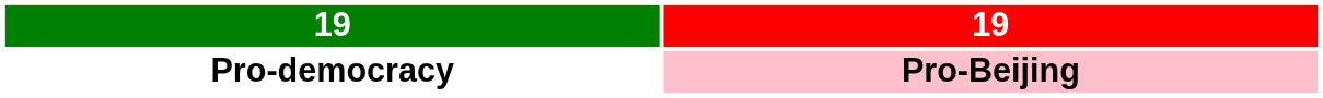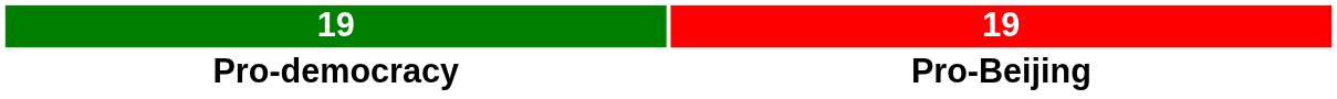Pro-democracy | column 2: pink background -> no background
